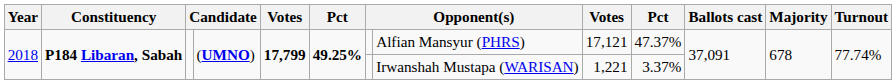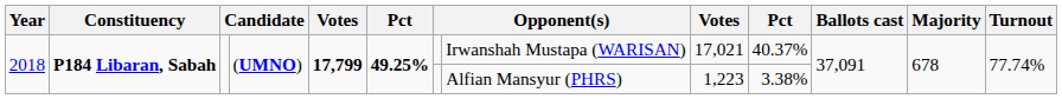row 2 | column 8: Alfian Mansyur (PHRS) -> Irwanshah Mustapa (WARISAN)
row 2 | column 9: 17,121 -> 17,021
row 2 | column 10: 47.37% -> 40.37%
row 3 | column 8: Irwanshah Mustapa (WARISAN) -> Alfian Mansyur (PHRS)
row 3 | column 9: 1,221 -> 1,223
row 3 | column 10: 3.37% -> 3.38%
